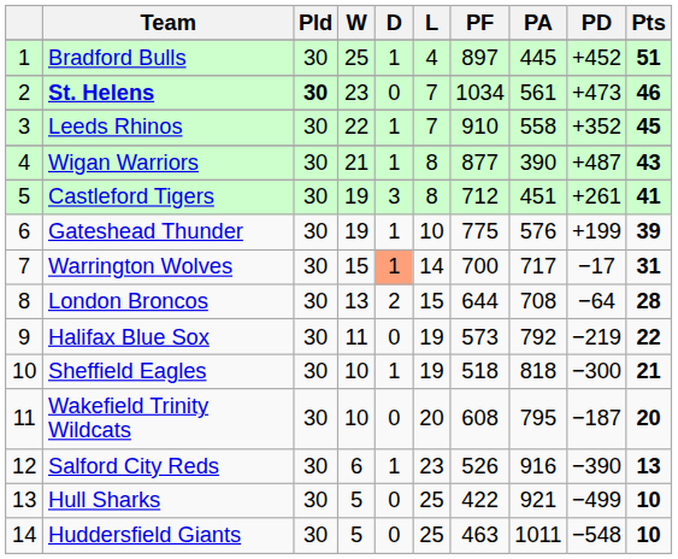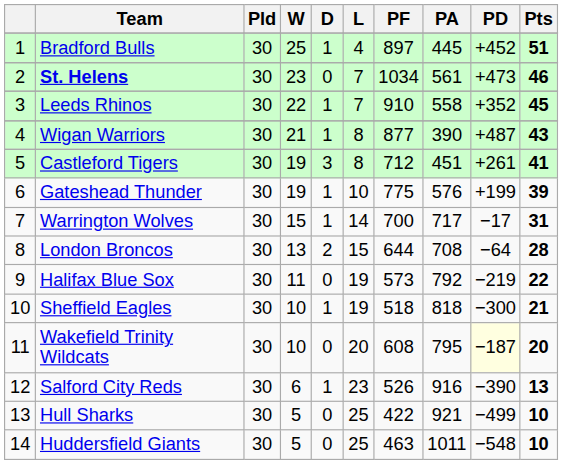St. Helens | Pld: bold -> normal
Warrington Wolves | D: lightsalmon background -> no background
Wakefield Trinity Wildcats | PD: no background -> lightyellow background
